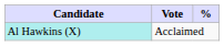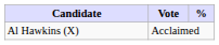Al Hawkins (X) | Candidate: paleturquoise background -> no background
